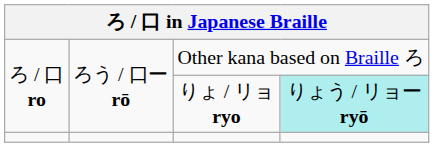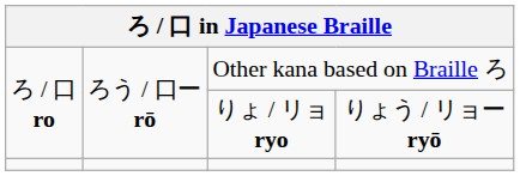りょ / リョ ryo | column 4: paleturquoise background -> no background
